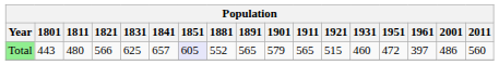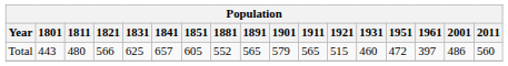row 3 | Year: lightgreen background -> no background
row 3 | 1851: lavender background -> no background
